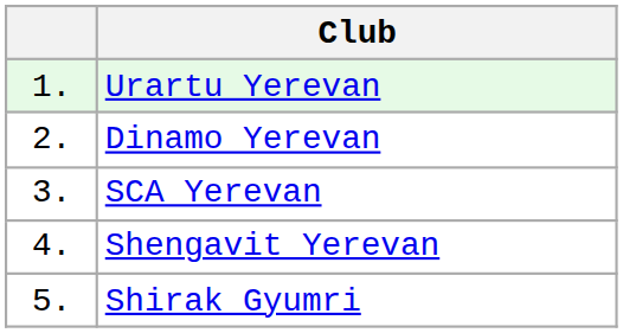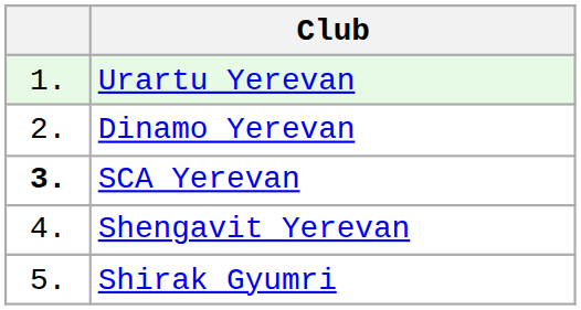SCA Yerevan | column 1: normal -> bold
